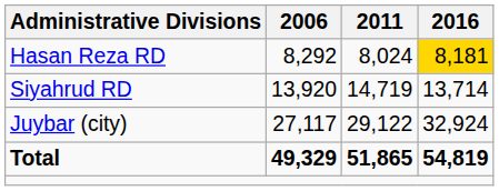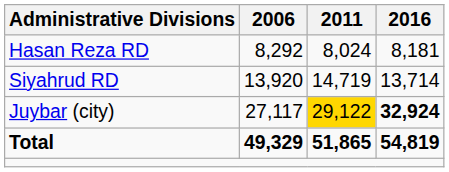Hasan Reza RD | 2016: gold background -> no background
Juybar (city) | 2011: no background -> gold background
Juybar (city) | 2016: normal -> bold
